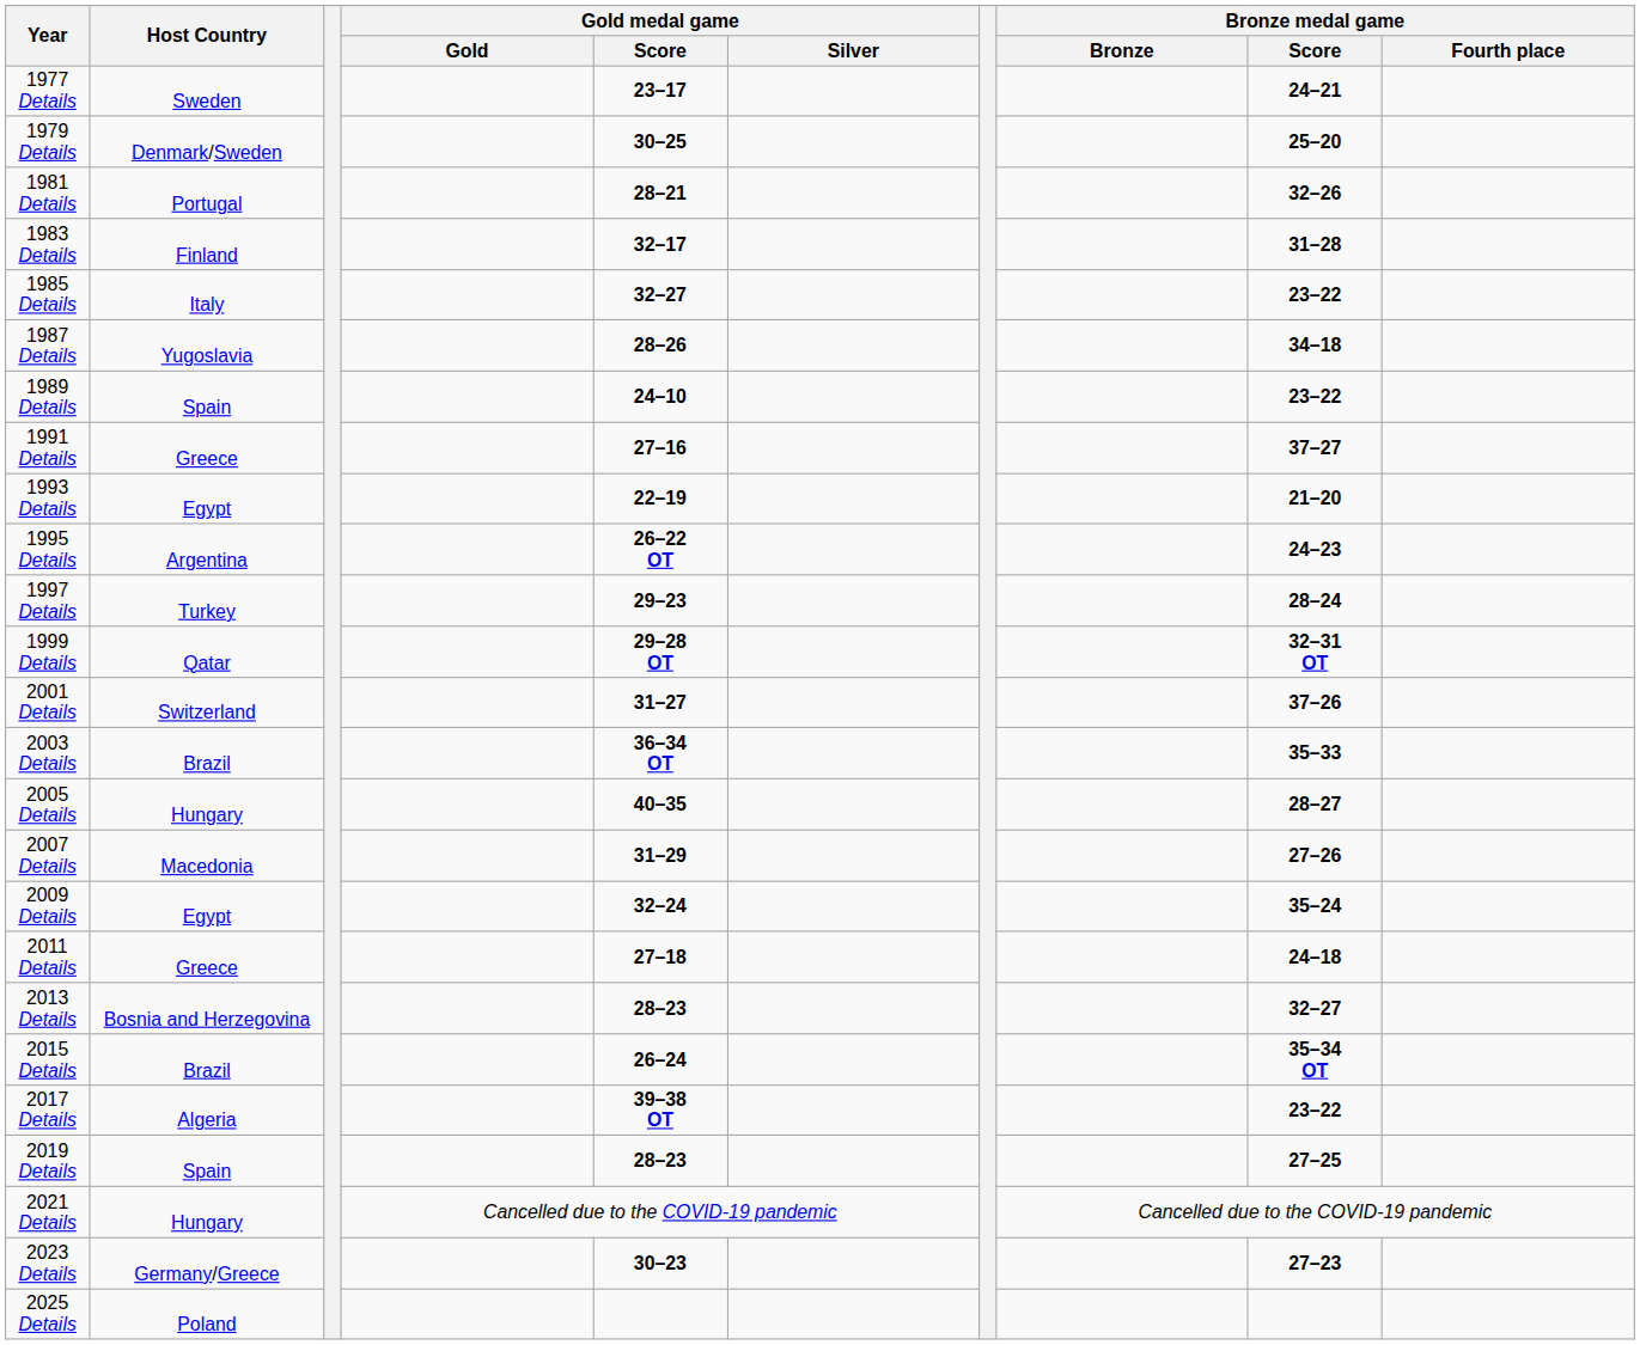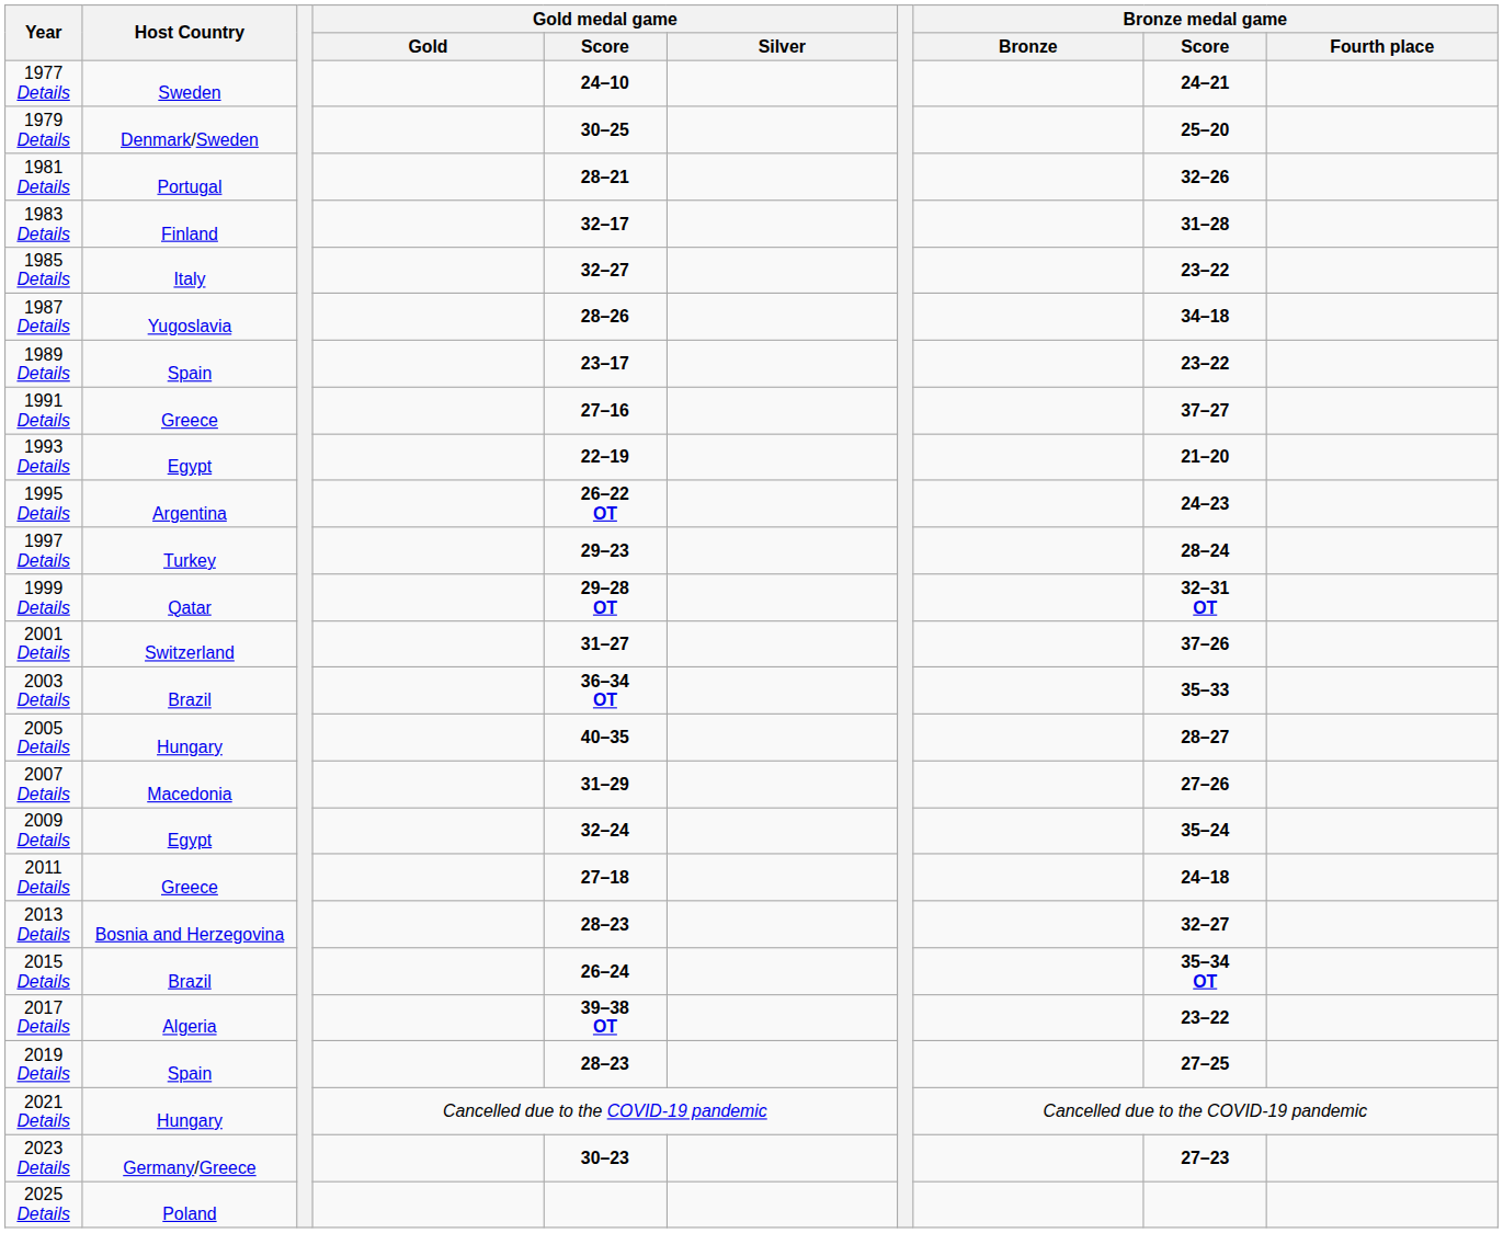1977 Details | Gold medal game / Score: 23–17 -> 24–10
1989 Details | Gold medal game / Score: 24–10 -> 23–17
